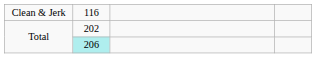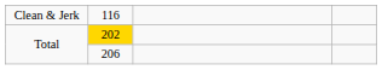row 2 | column 2: no background -> gold background
row 3 | column 2: paleturquoise background -> no background
